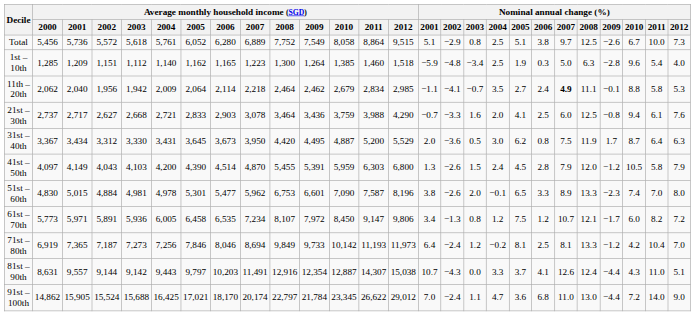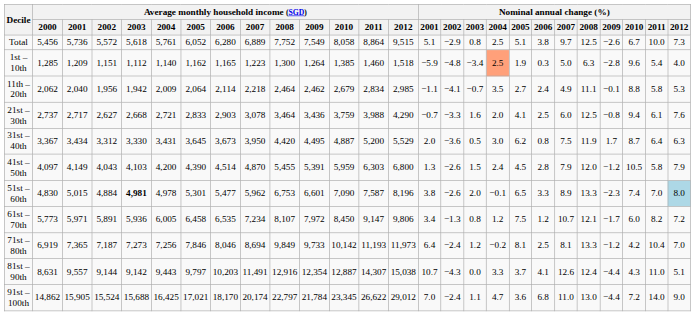1st – 10th | Nominal annual change (%) / 2004: no background -> lightsalmon background
11th – 20th | Nominal annual change (%) / 2007: bold -> normal
51st – 60th | Average monthly household income (SGD) / 2003: normal -> bold
51st – 60th | Nominal annual change (%) / 2012: no background -> lightblue background
